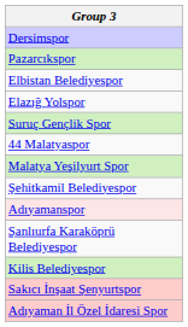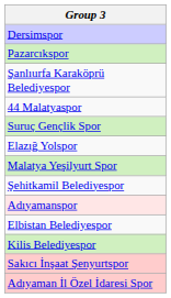row 4 | column 1: Elbistan Belediyespor -> Şanlıurfa Karaköprü Belediyespor
row 5 | column 1: Elazığ Yolspor -> 44 Malatyaspor
row 7 | column 1: 44 Malatyaspor -> Elazığ Yolspor
row 11 | column 1: Şanlıurfa Karaköprü Belediyespor -> Elbistan Belediyespor
